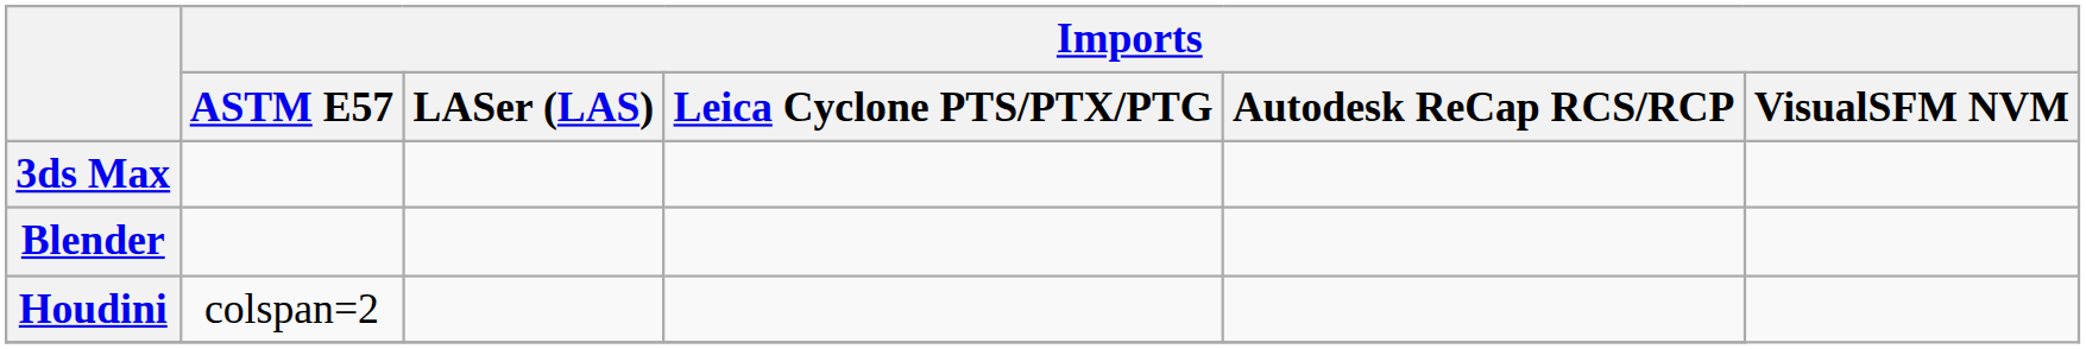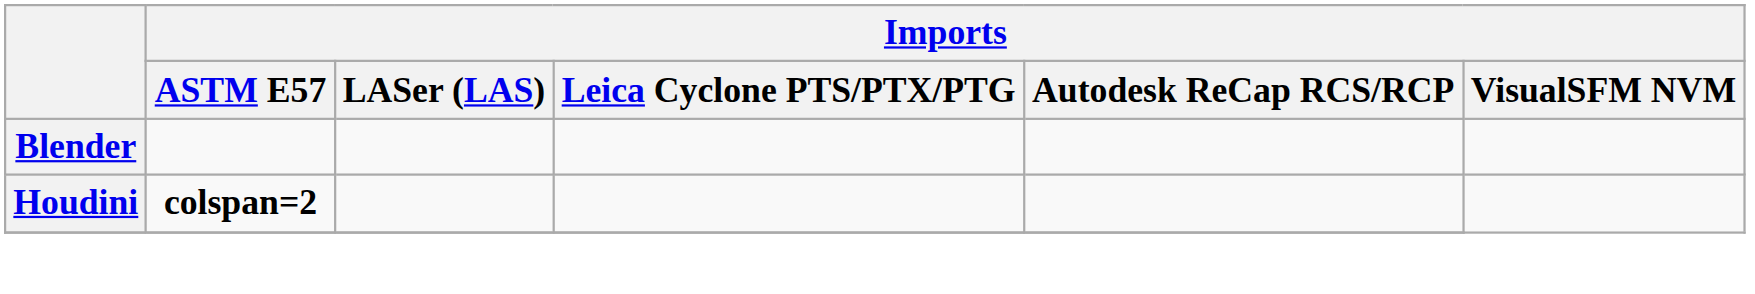- row: 3ds Max
Houdini | Imports / ASTM E57: normal -> bold
